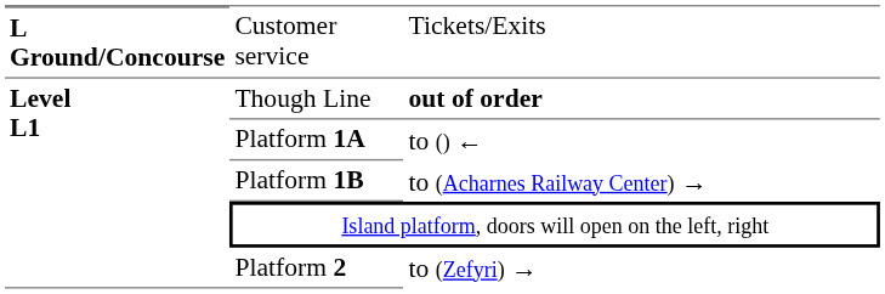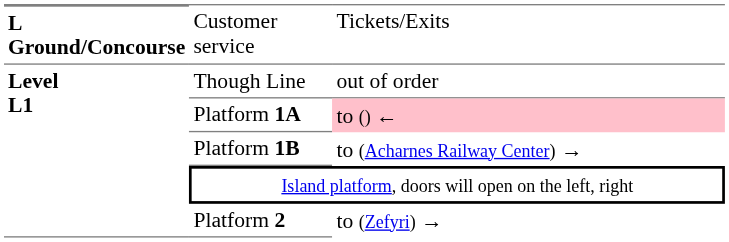Though Line | column 3: bold -> normal
Platform 1A | column 3: no background -> pink background
